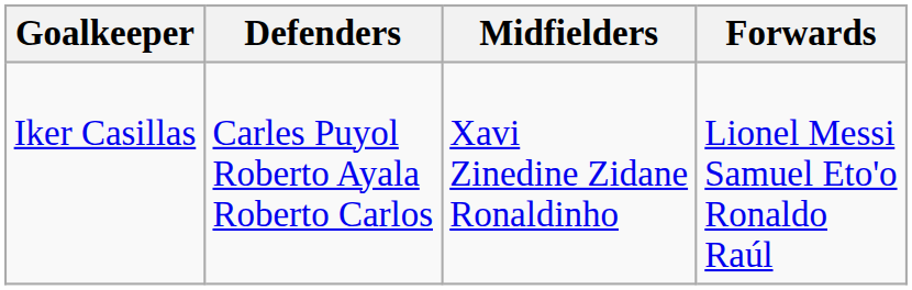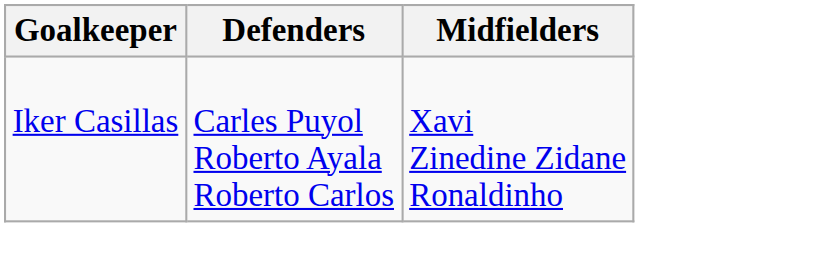- column: Forwards | Lionel Messi Samuel Eto'o Ronaldo Raúl
